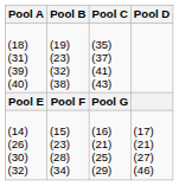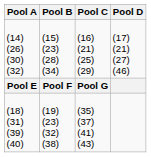rows swapped: (14) (26) (30) (32) <-> (18) (31) (39) (40)
